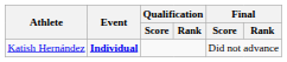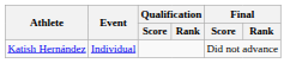Katish Hernández | Event: bold -> normal
